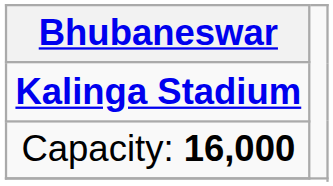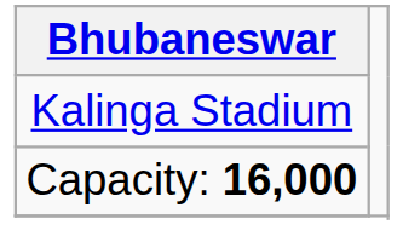Kalinga Stadium | Bhubaneswar: bold -> normal
